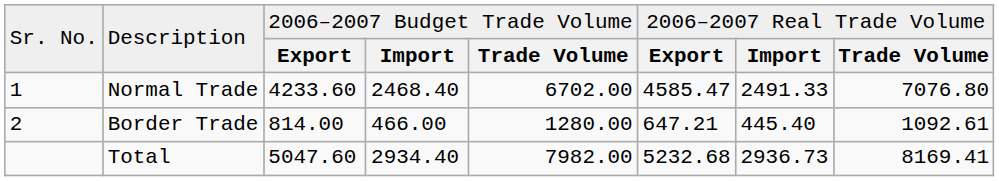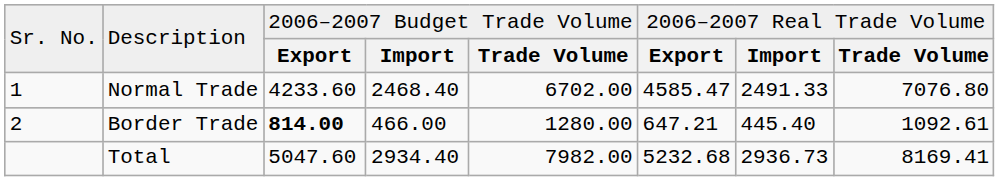Border Trade | column 3: normal -> bold
